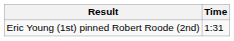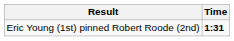Eric Young (1st) pinned Robert Roode (2nd) | Time: normal -> bold
